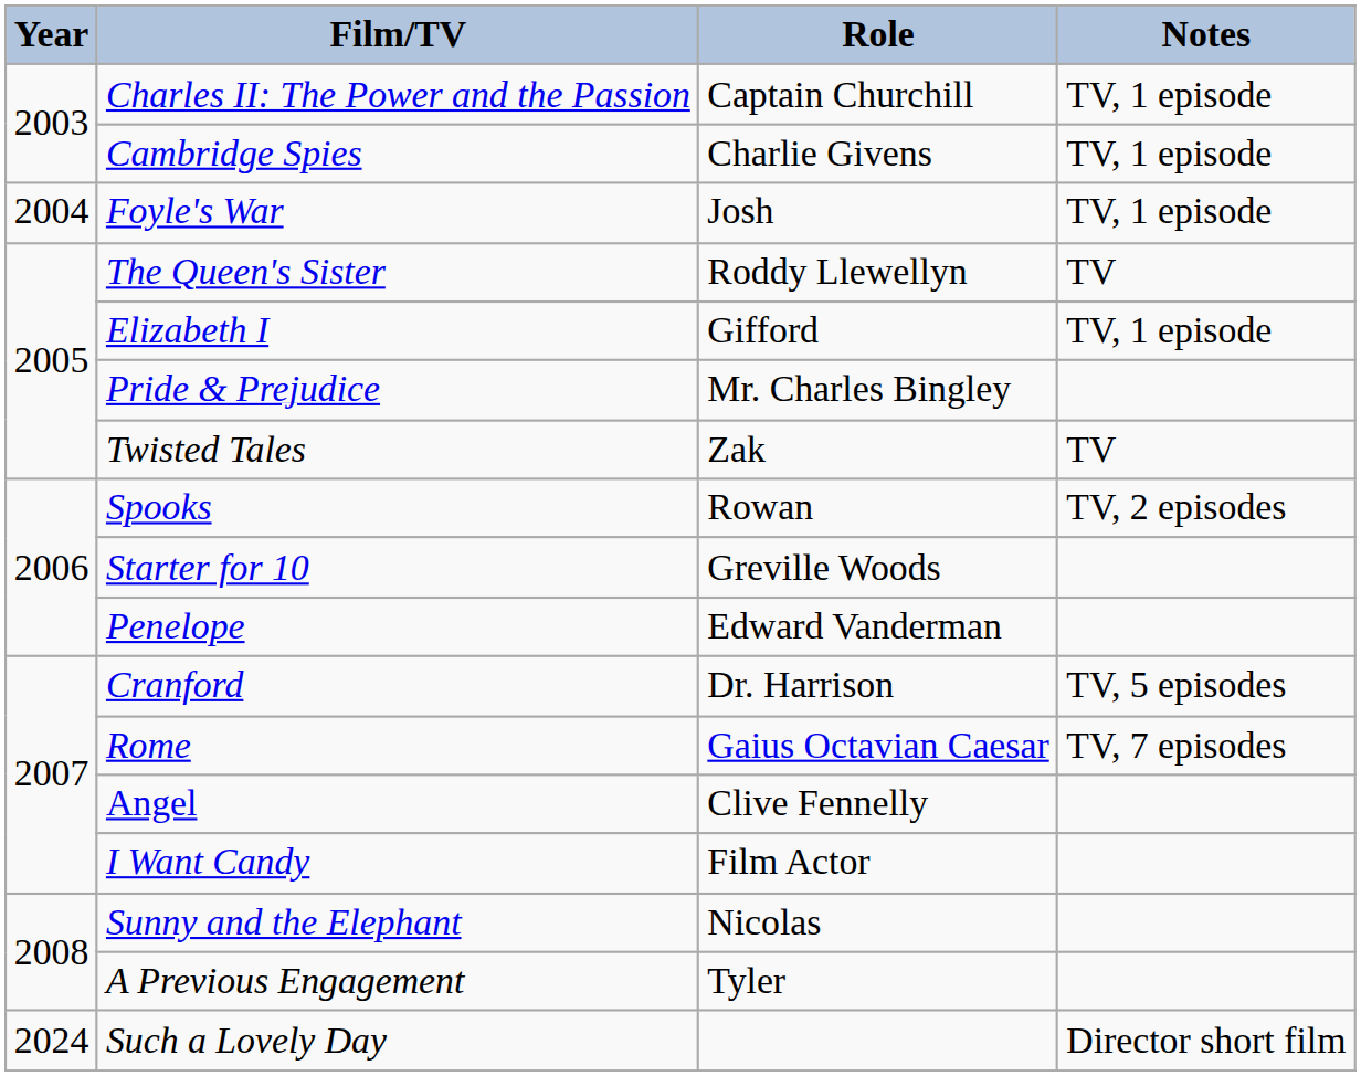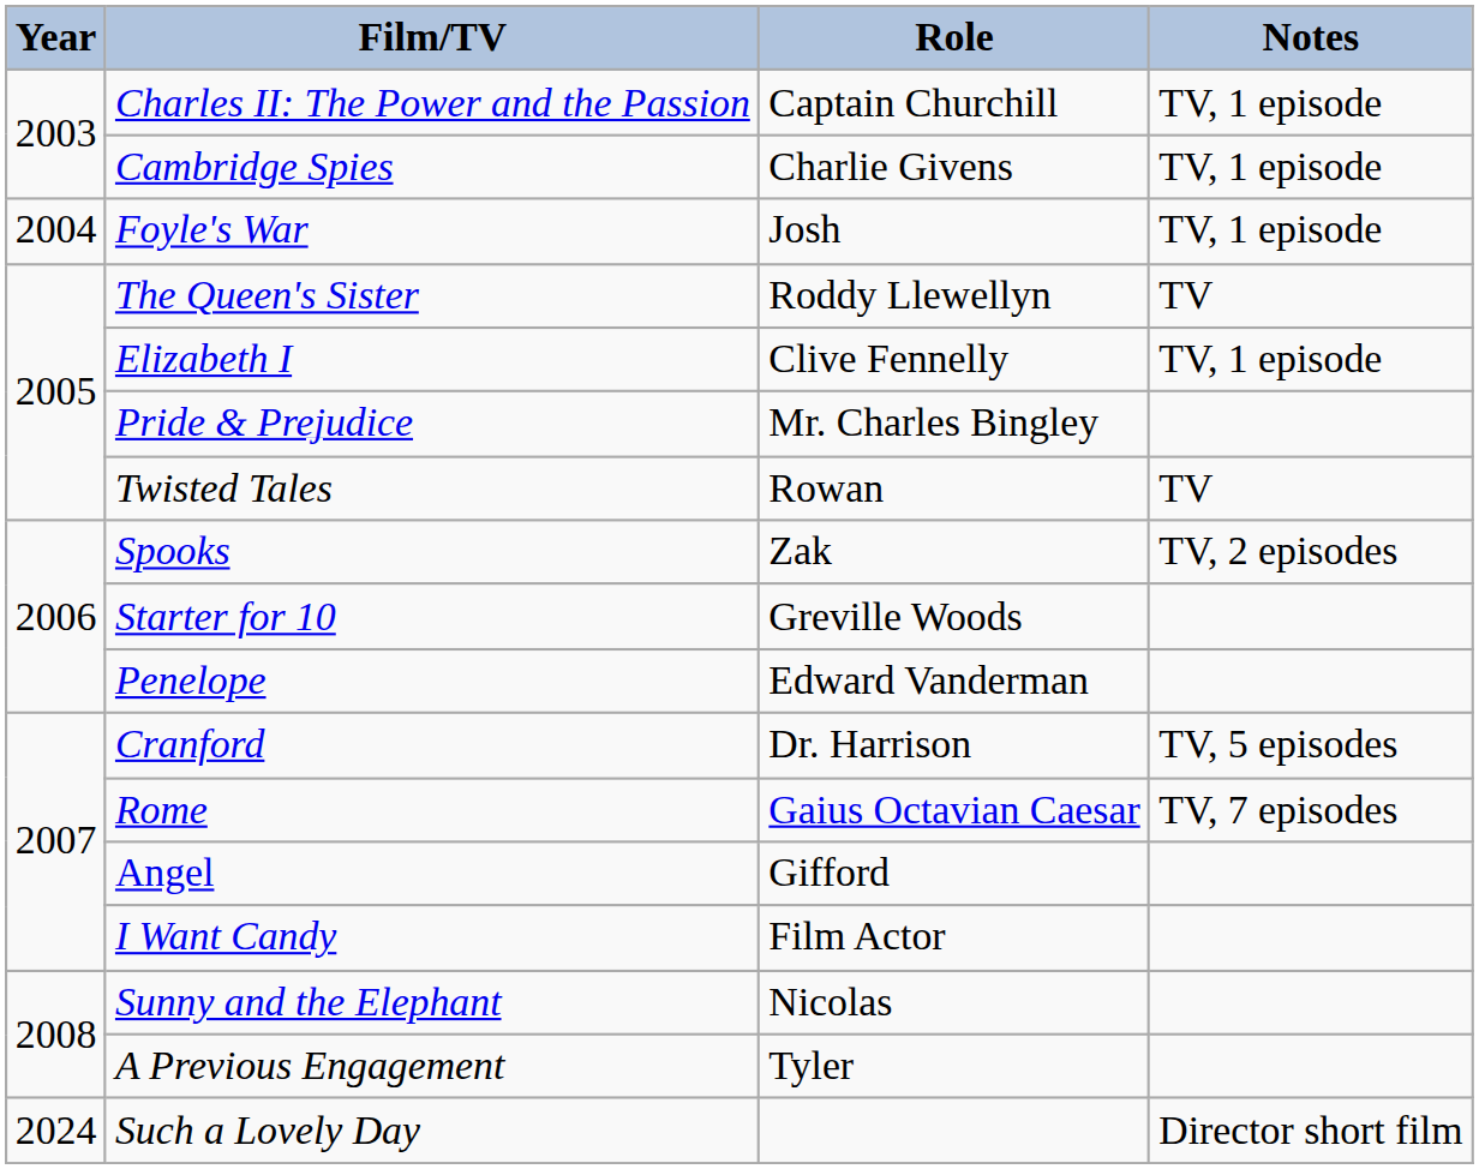Elizabeth I | Role: Gifford -> Clive Fennelly
Twisted Tales | Role: Zak -> Rowan
Spooks | Role: Rowan -> Zak
Angel | Role: Clive Fennelly -> Gifford
